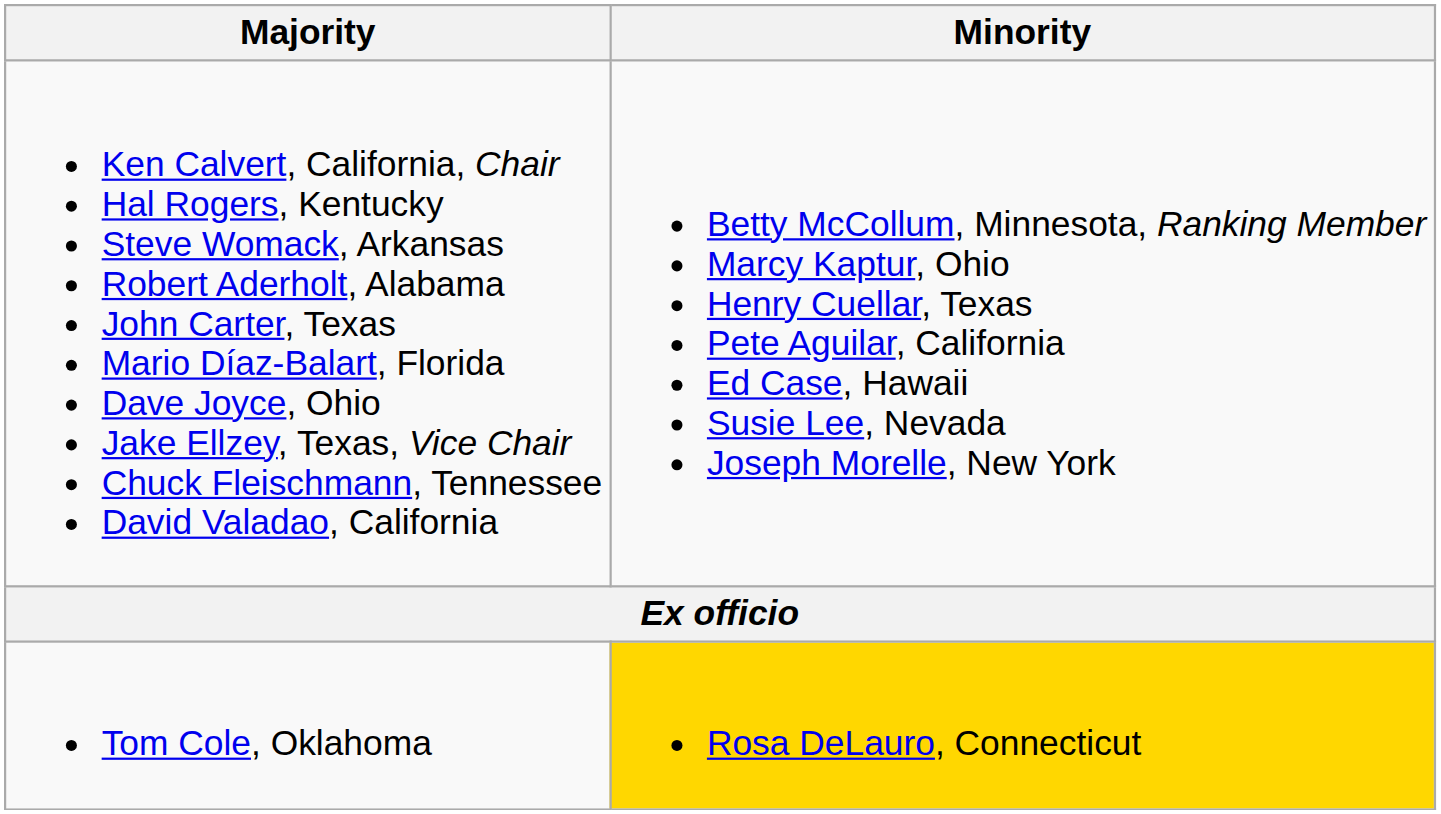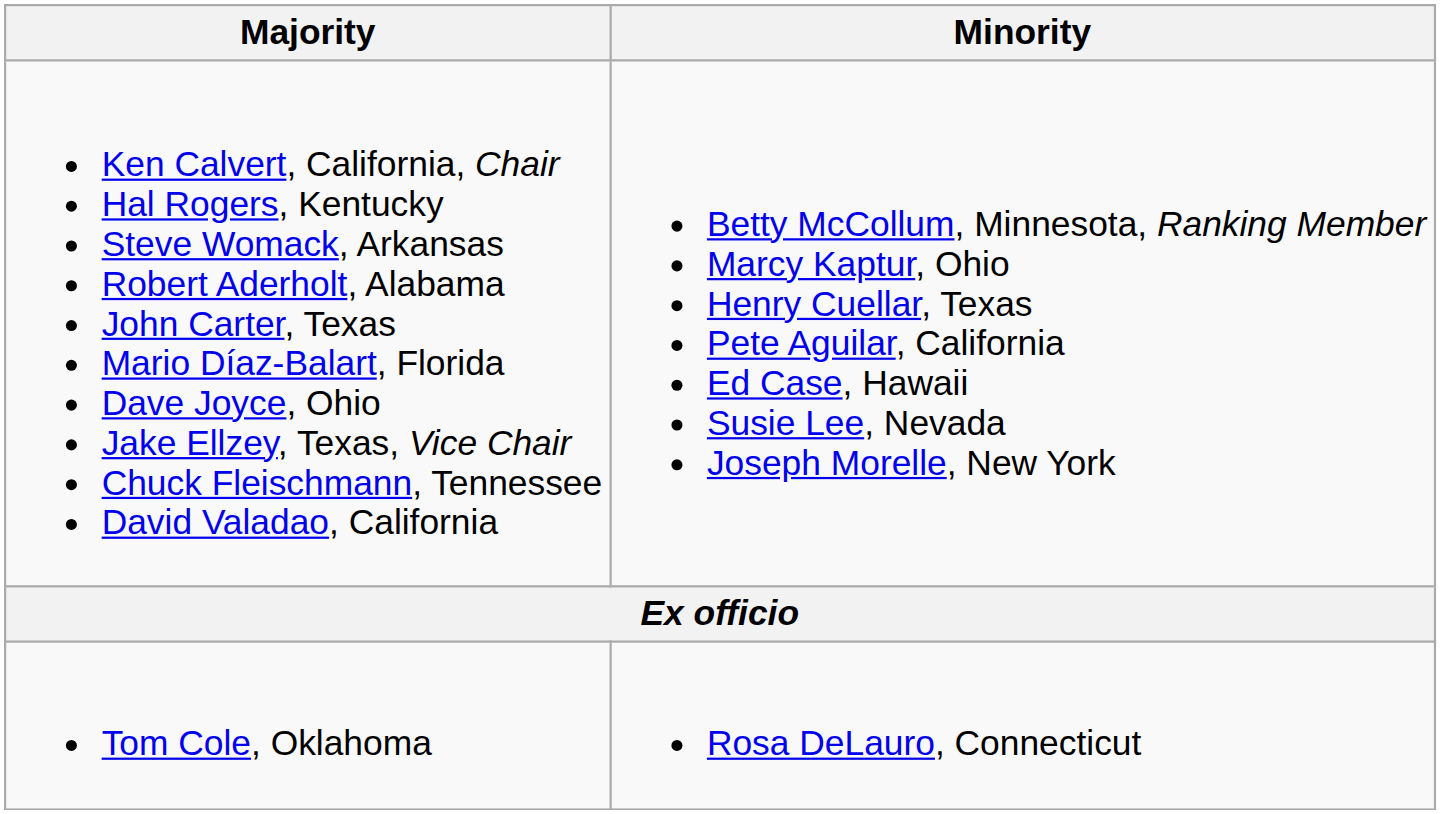Tom Cole, Oklahoma | Minority: gold background -> no background
